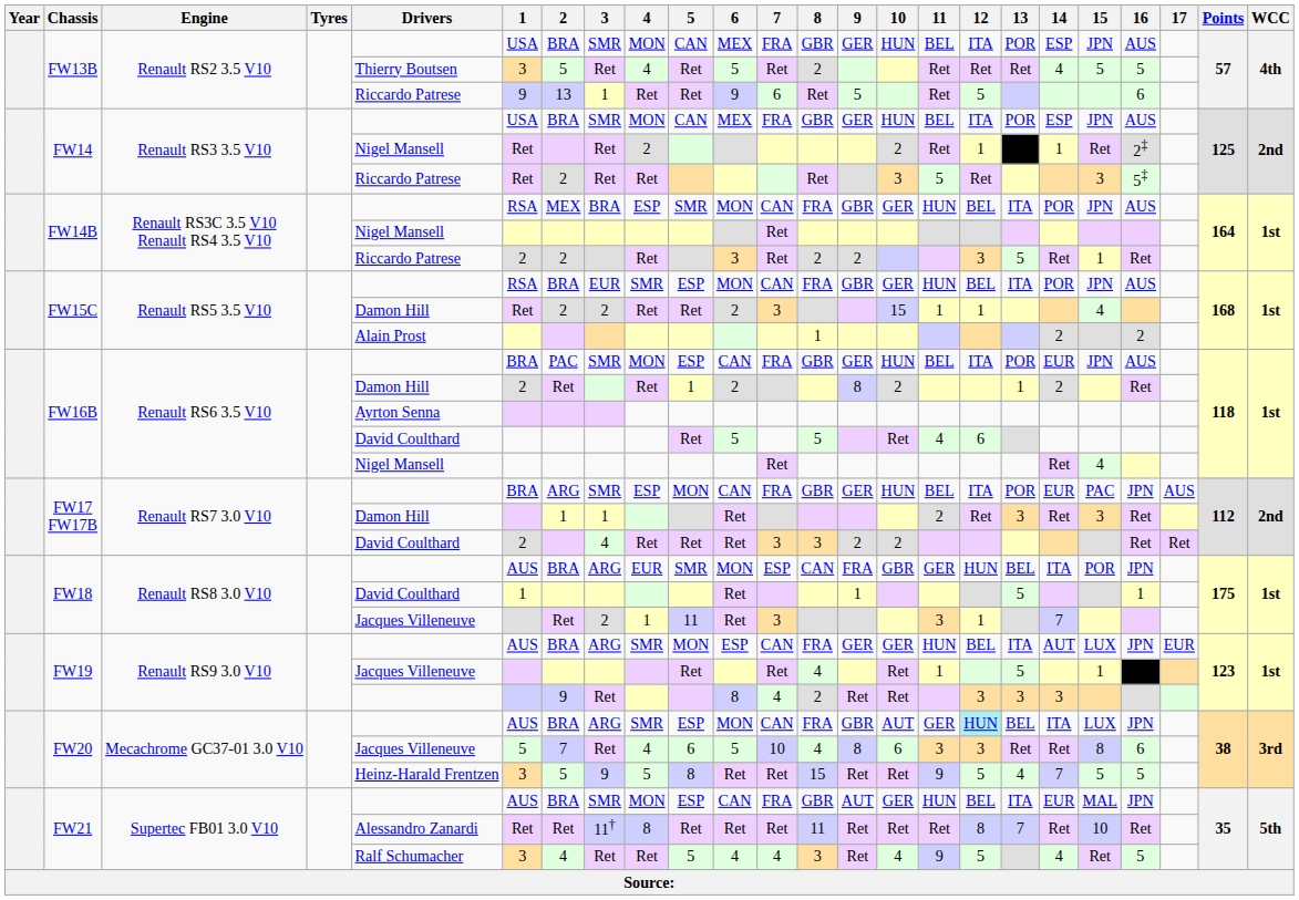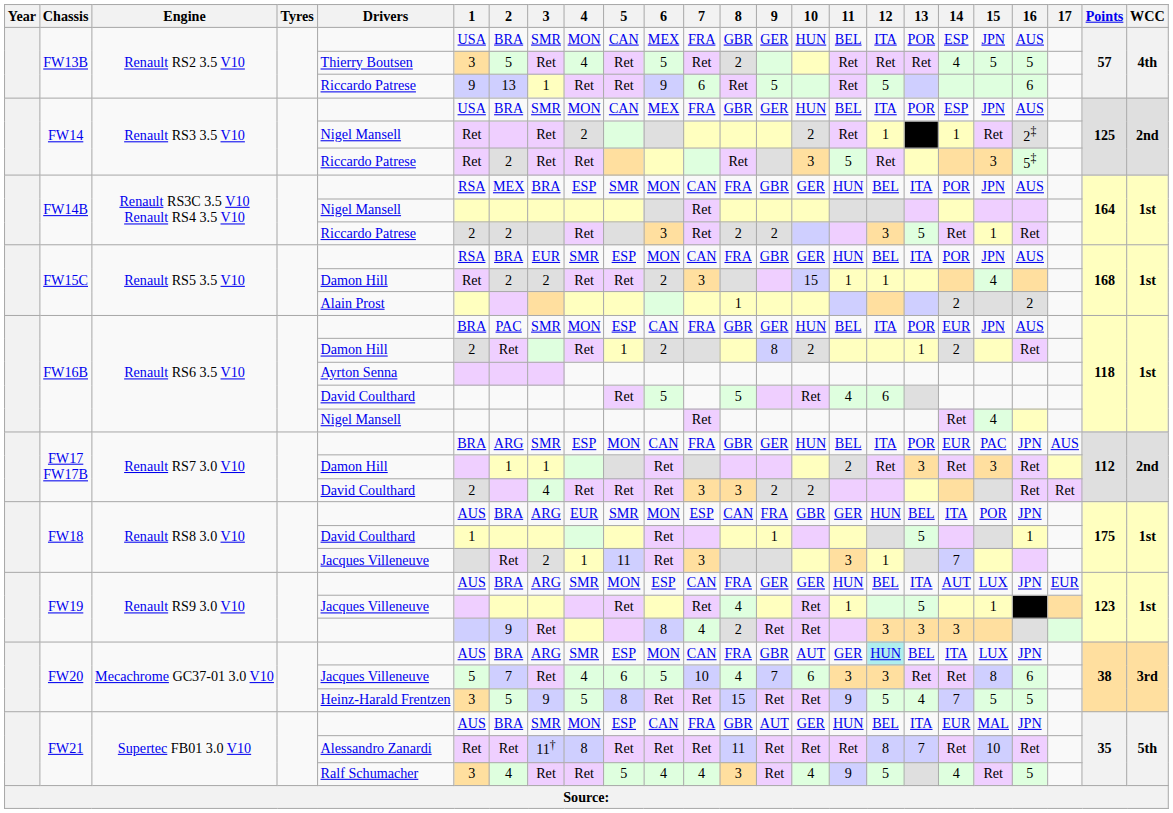row 29 | 9: 8 -> 7
